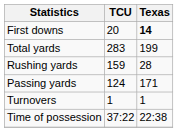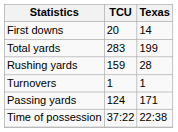First downs | Texas: bold -> normal
rows swapped: Passing yards <-> Turnovers
